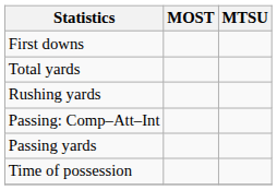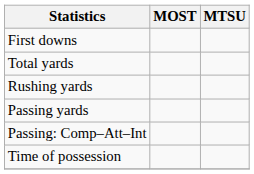rows swapped: Passing yards <-> Passing: Comp–Att–Int
